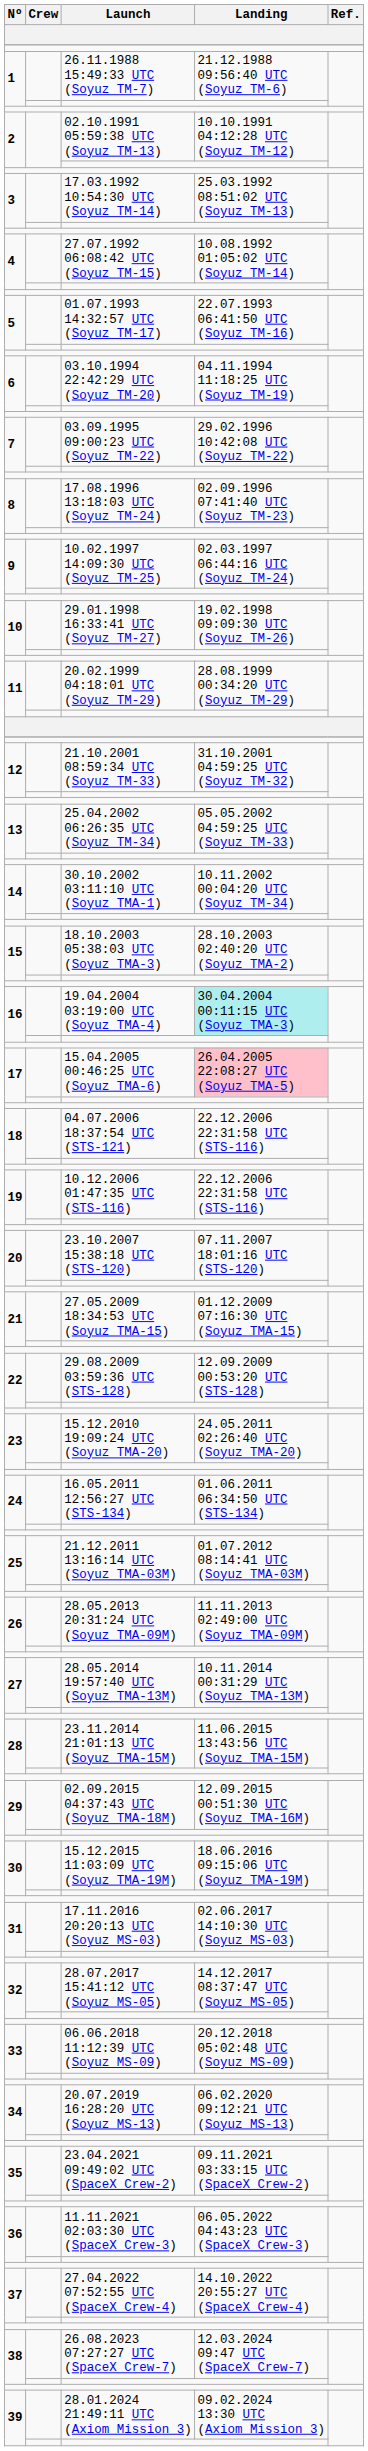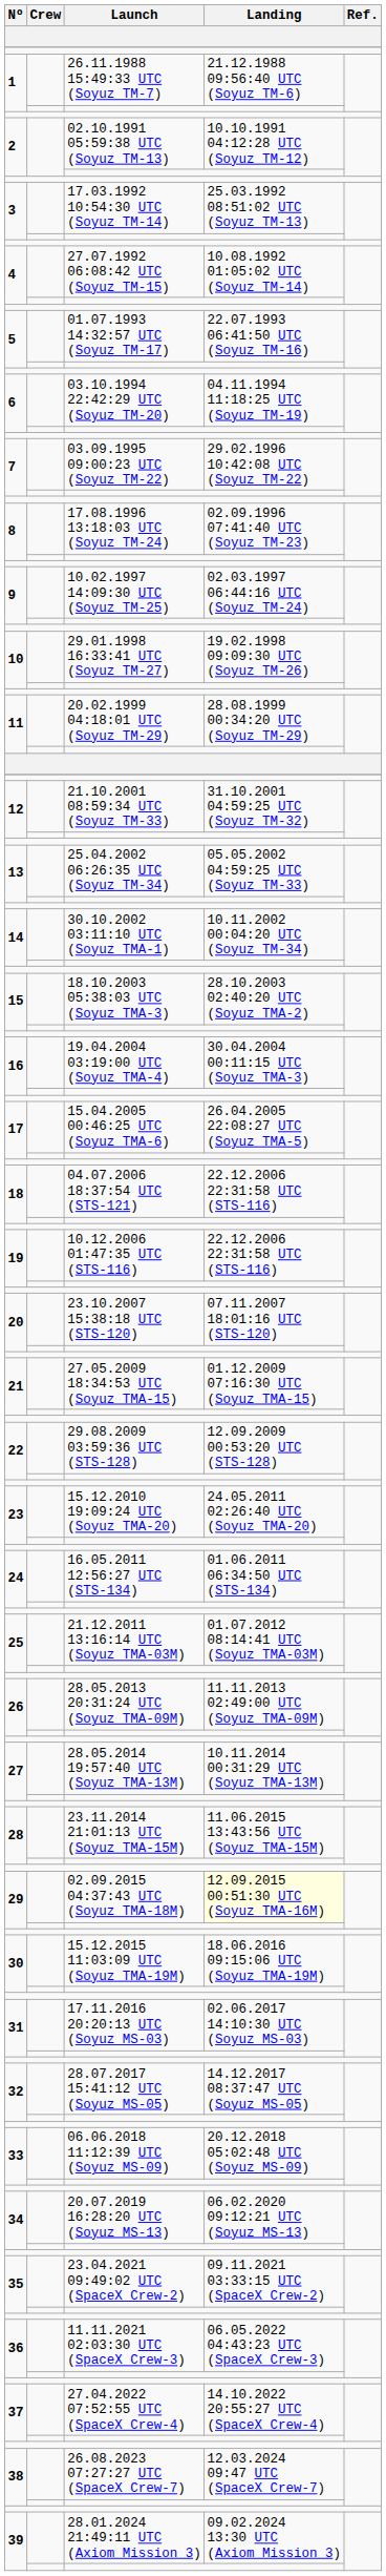16 / 19.04.2004 03:19:00 UTC (Soyuz TMA-4) | Landing: paleturquoise background -> no background
17 / 15.04.2005 00:46:25 UTC (Soyuz TMA-6) | Landing: pink background -> no background
29 / 02.09.2015 04:37:43 UTC (Soyuz TMA-18M) | Landing: no background -> lightyellow background
